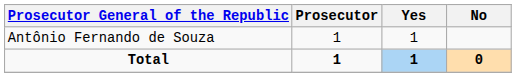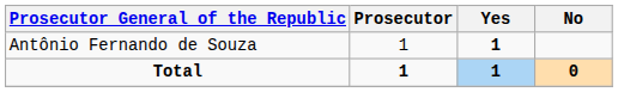Antônio Fernando de Souza | Yes: normal -> bold
